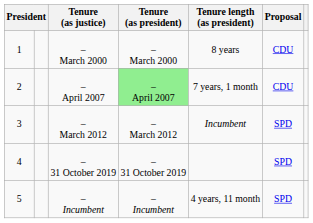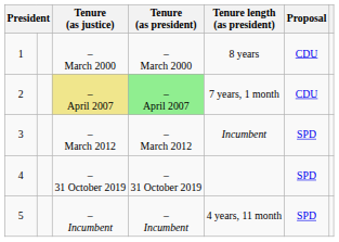row 3 | Tenure (as justice): no background -> khaki background
